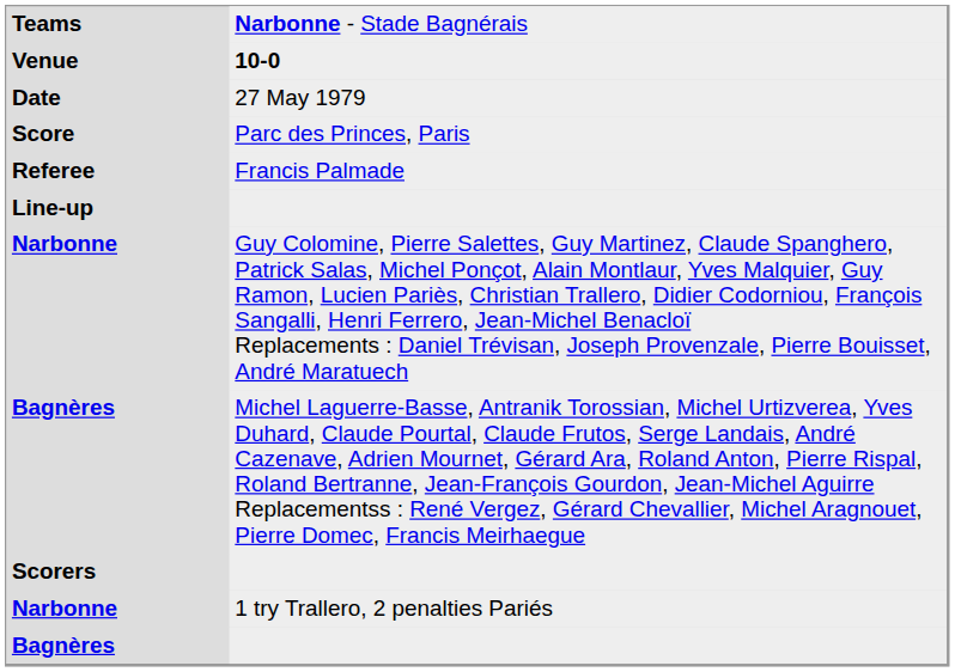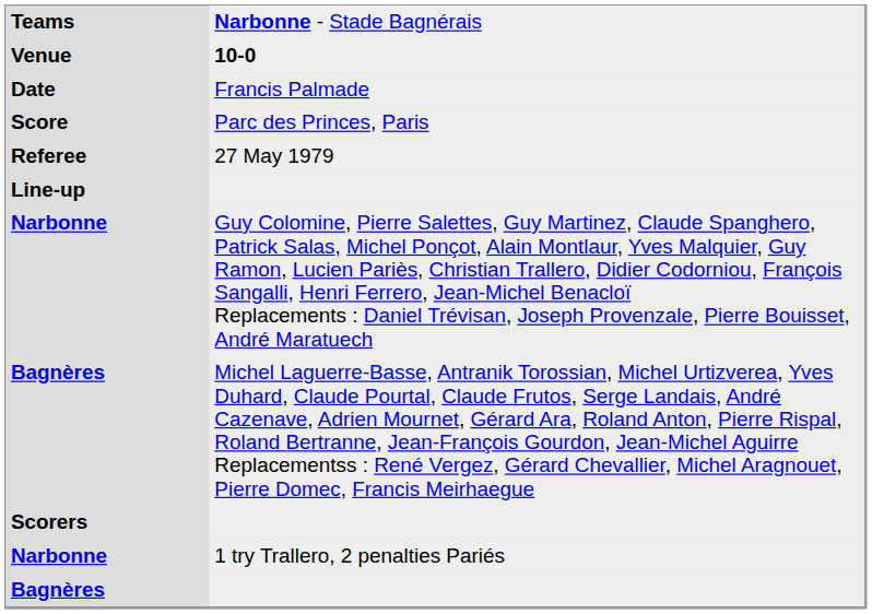row 3 | column 2: 27 May 1979 -> Francis Palmade
row 5 | column 2: Francis Palmade -> 27 May 1979
